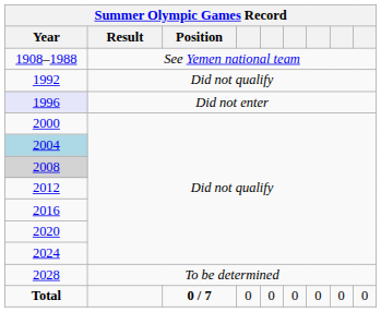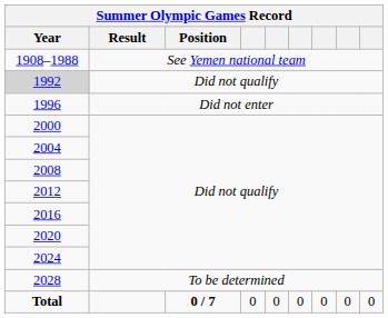1992 | Year: no background -> lightgrey background
1996 | Year: lavender background -> no background
2004 | Year: lightblue background -> no background
2008 | Year: lightgrey background -> no background
